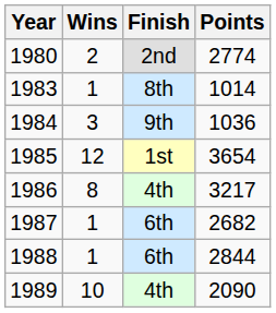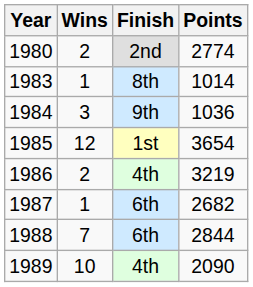1986 | Wins: 8 -> 2
1986 | Points: 3217 -> 3219
1988 | Wins: 1 -> 7
